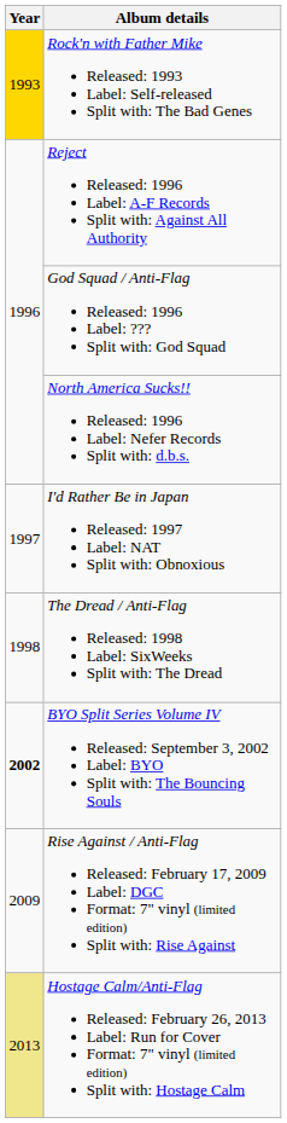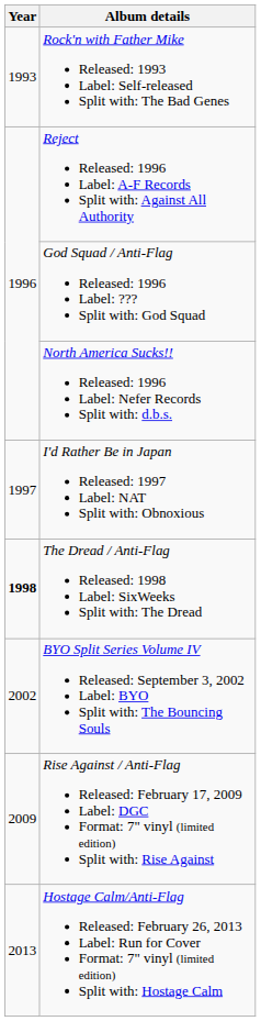row 2 | Year: gold background -> no background
row 7 | Year: normal -> bold
row 8 | Year: bold -> normal
row 10 | Year: khaki background -> no background
